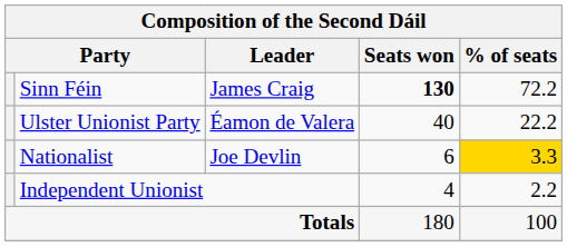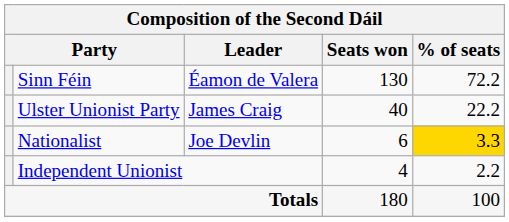Sinn Féin | Leader: James Craig -> Éamon de Valera
Sinn Féin | Seats won: bold -> normal
Ulster Unionist Party | Leader: Éamon de Valera -> James Craig
